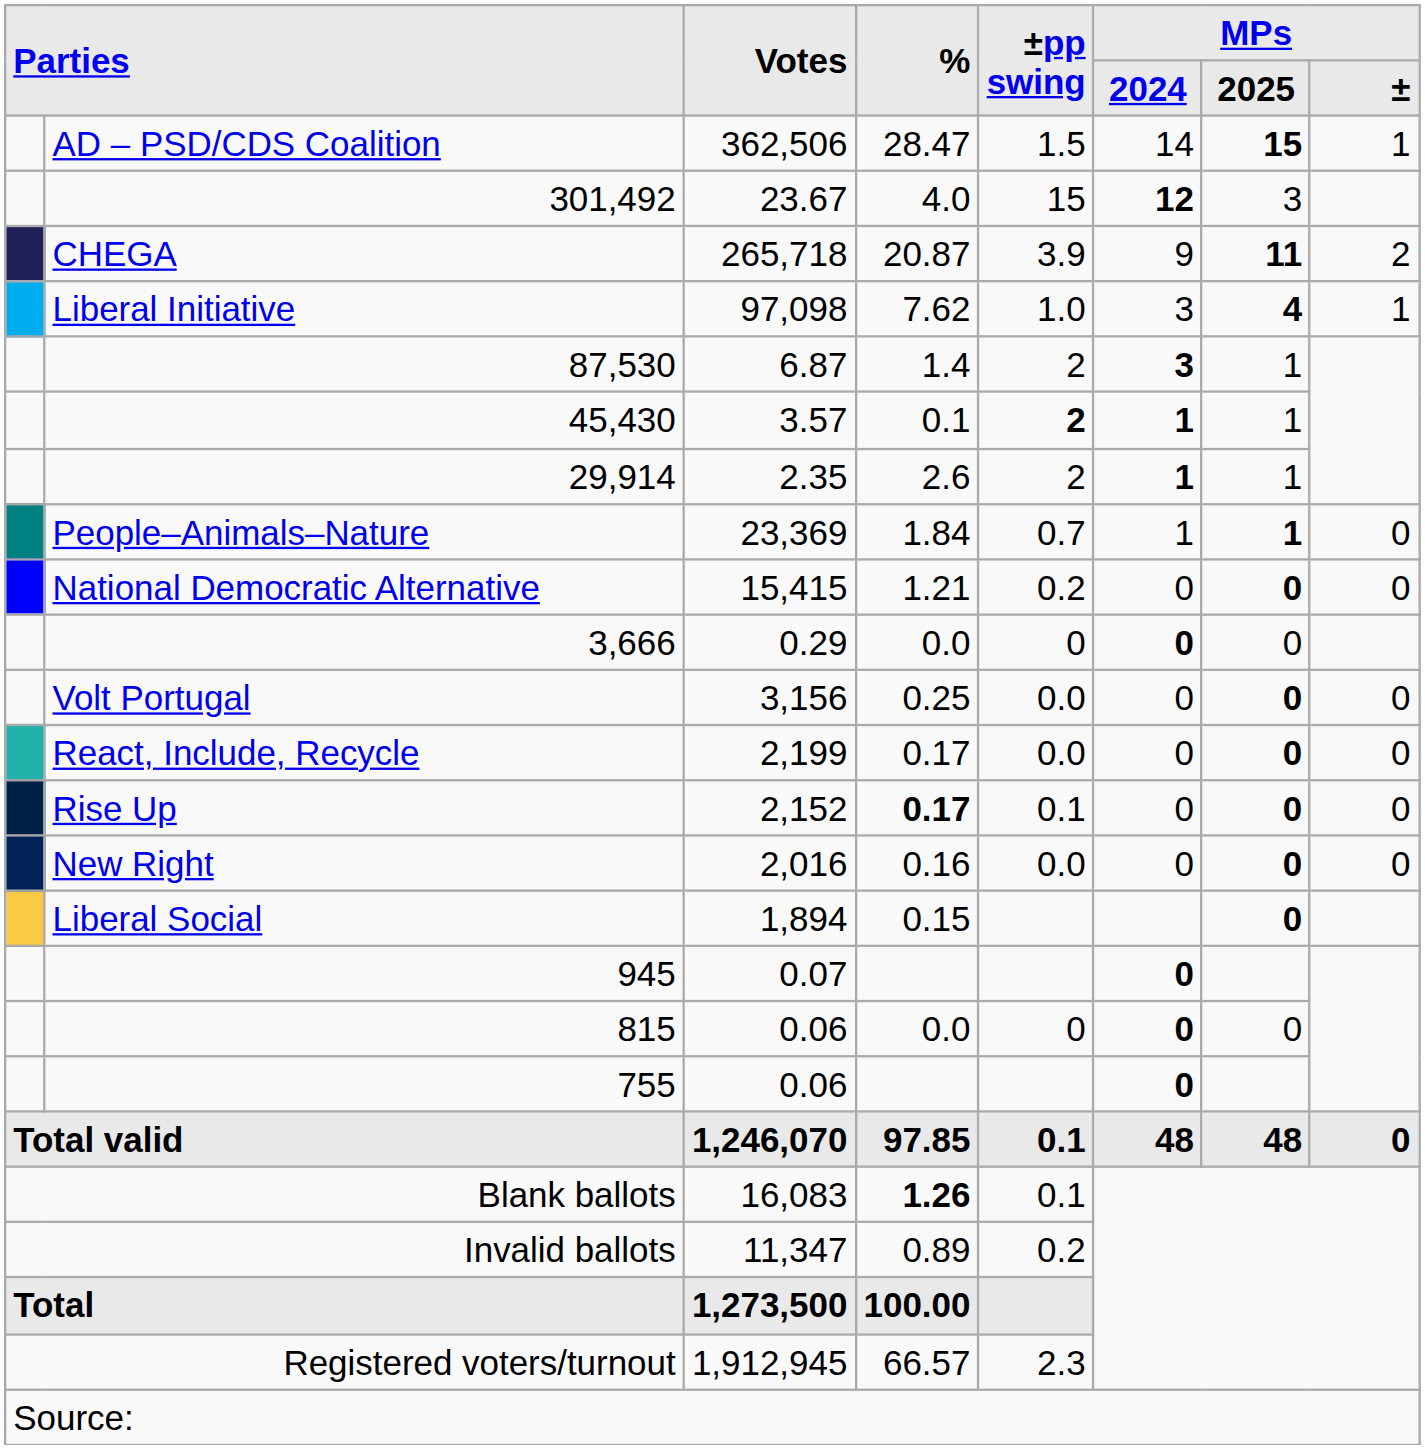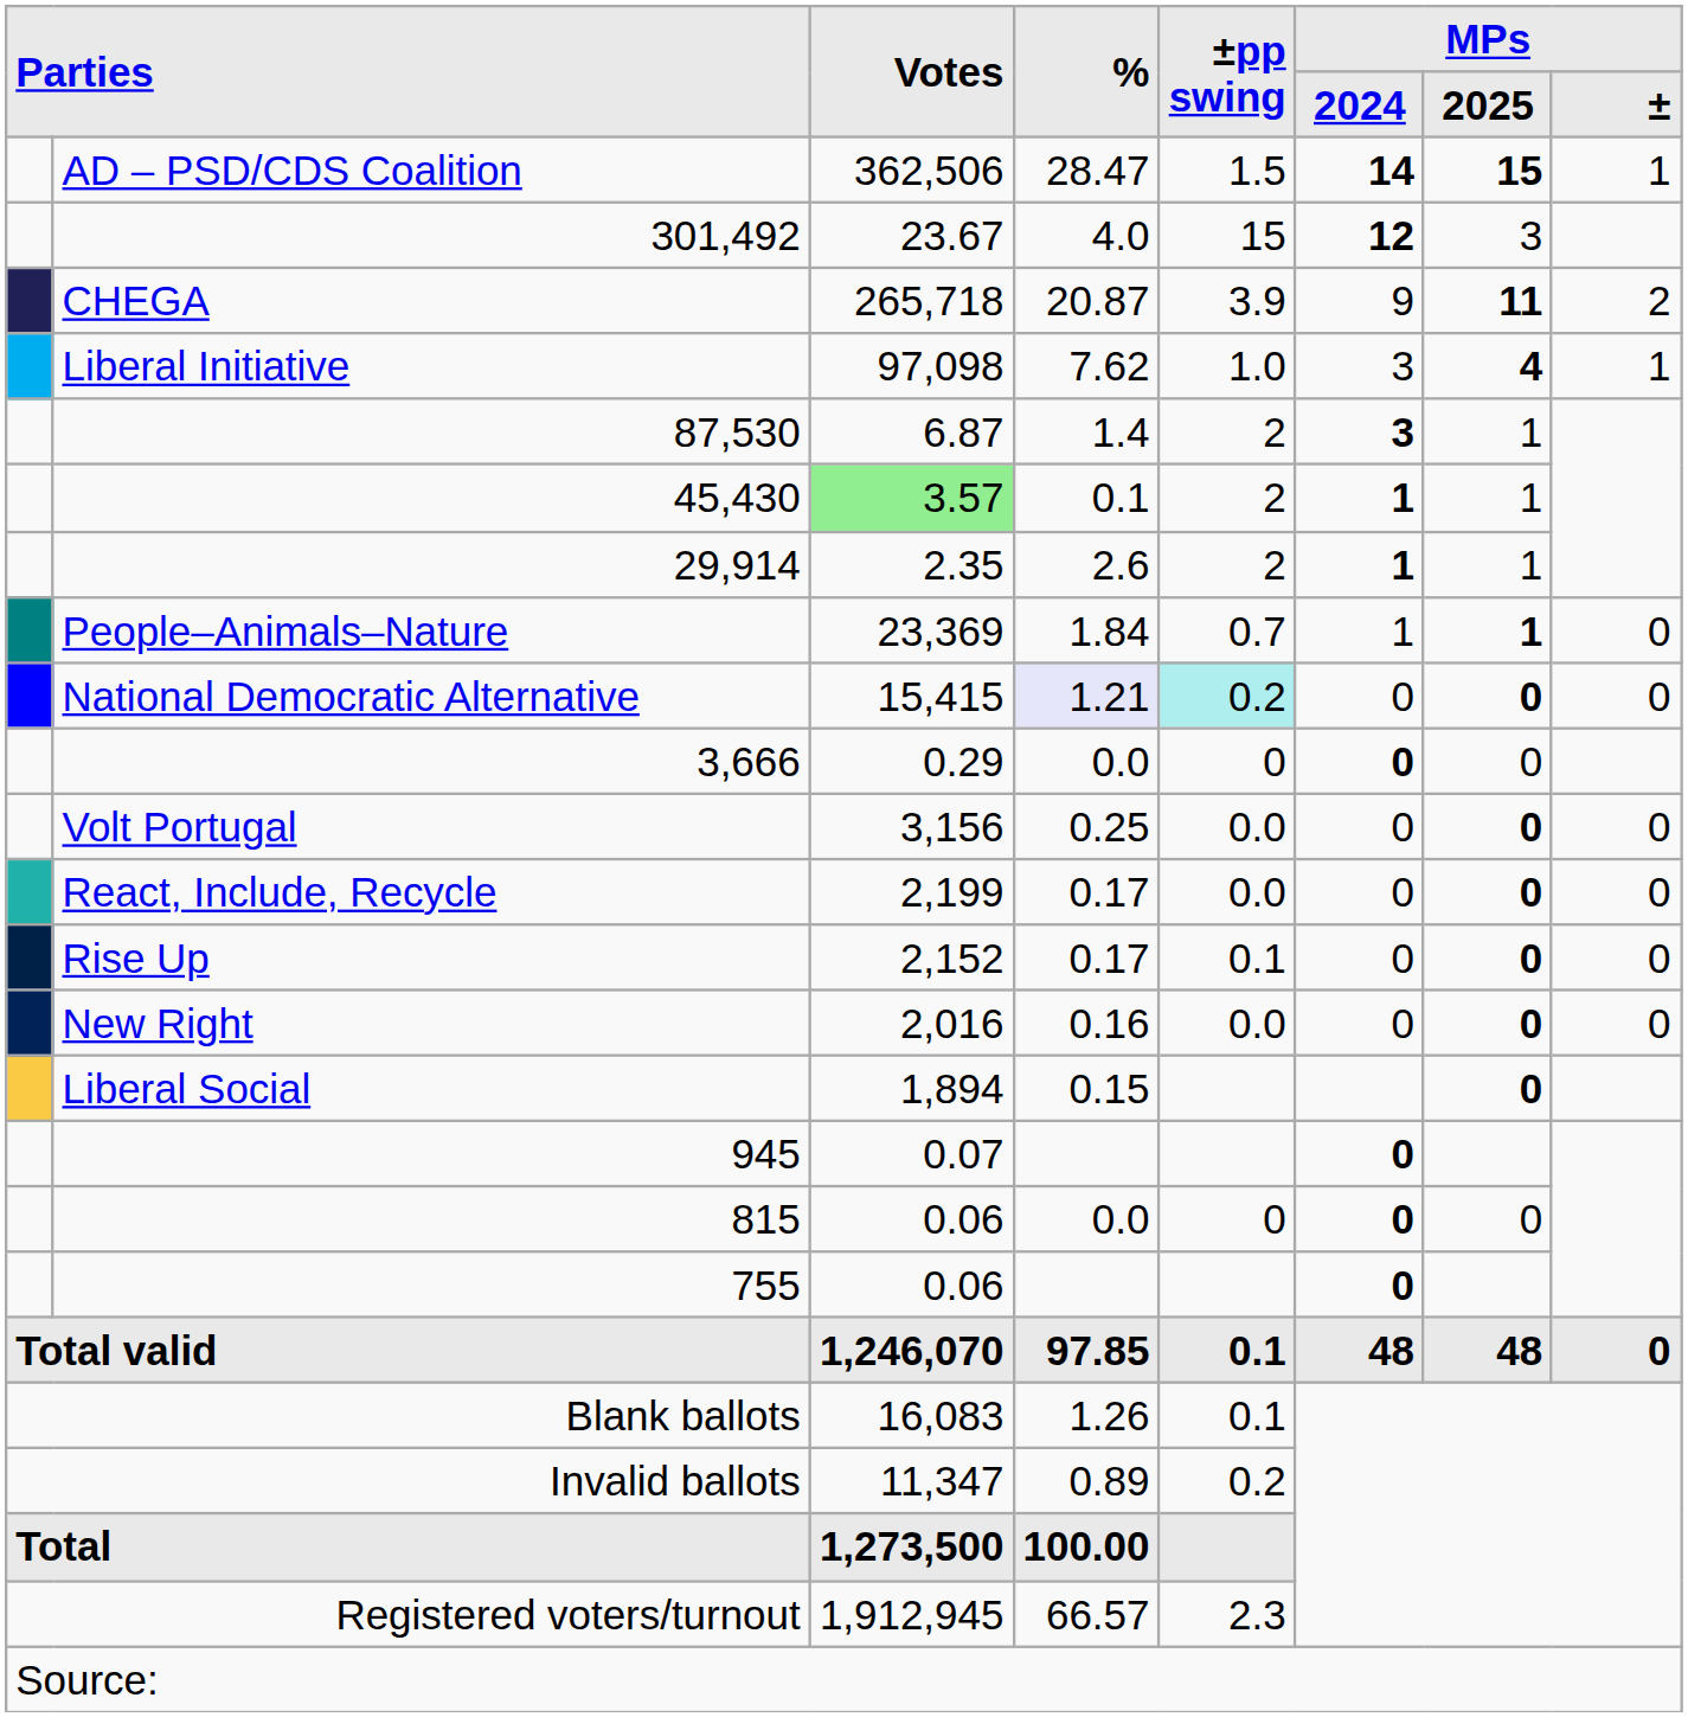AD – PSD/CDS Coalition | MPs / 2024: normal -> bold
45,430 | Votes: no background -> lightgreen background
45,430 | ±pp swing: bold -> normal
National Democratic Alternative | %: no background -> lavender background
National Democratic Alternative | ±pp swing: no background -> paleturquoise background
Rise Up | %: bold -> normal
Blank ballots | %: bold -> normal
